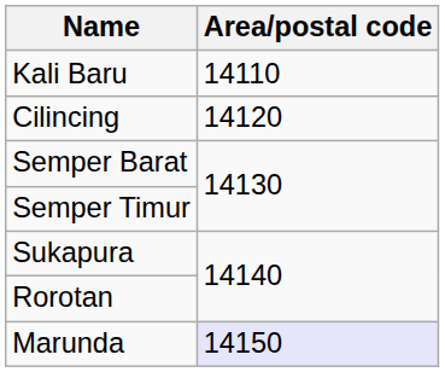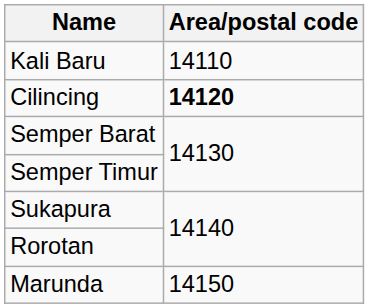Cilincing | Area/postal code: normal -> bold
Marunda | Area/postal code: lavender background -> no background
